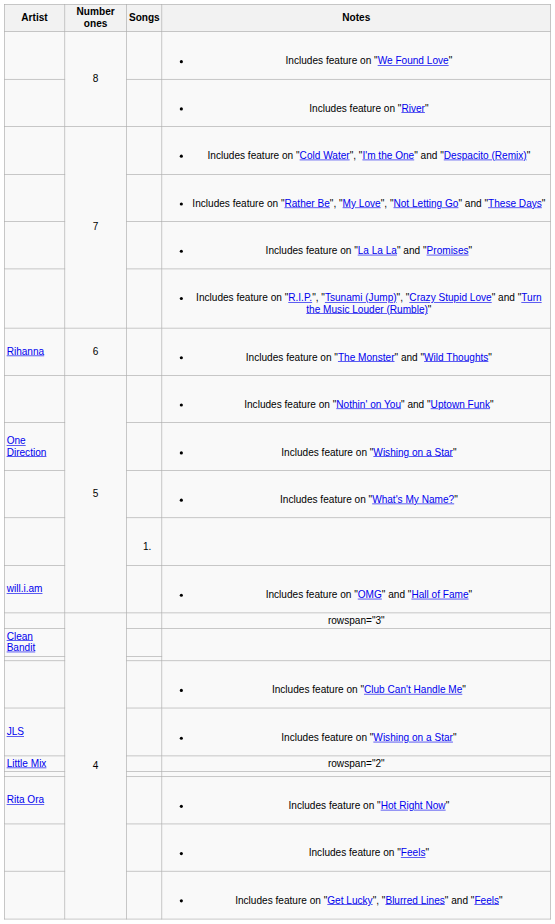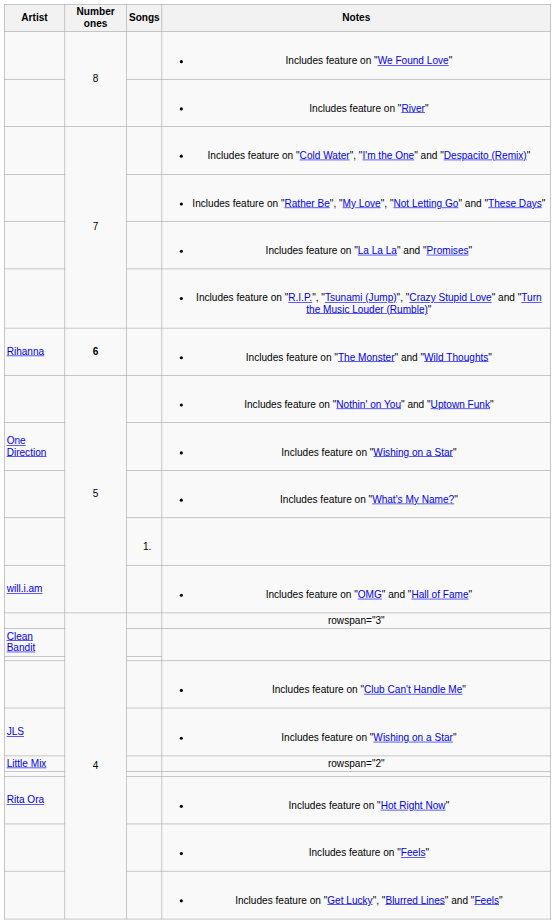Includes feature on "The Monster" and "Wild Thoughts" | Number ones: normal -> bold
